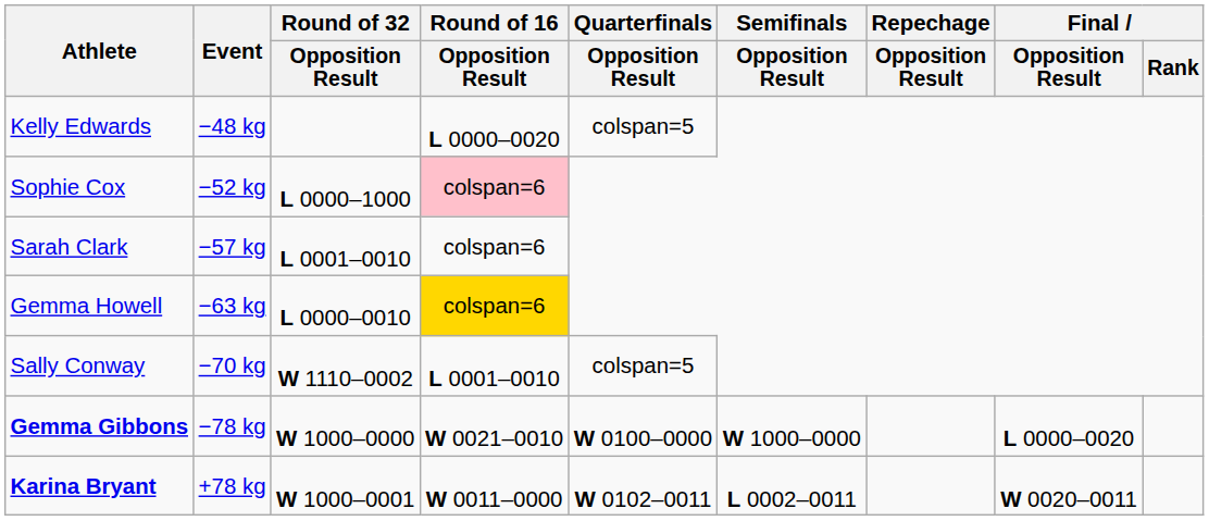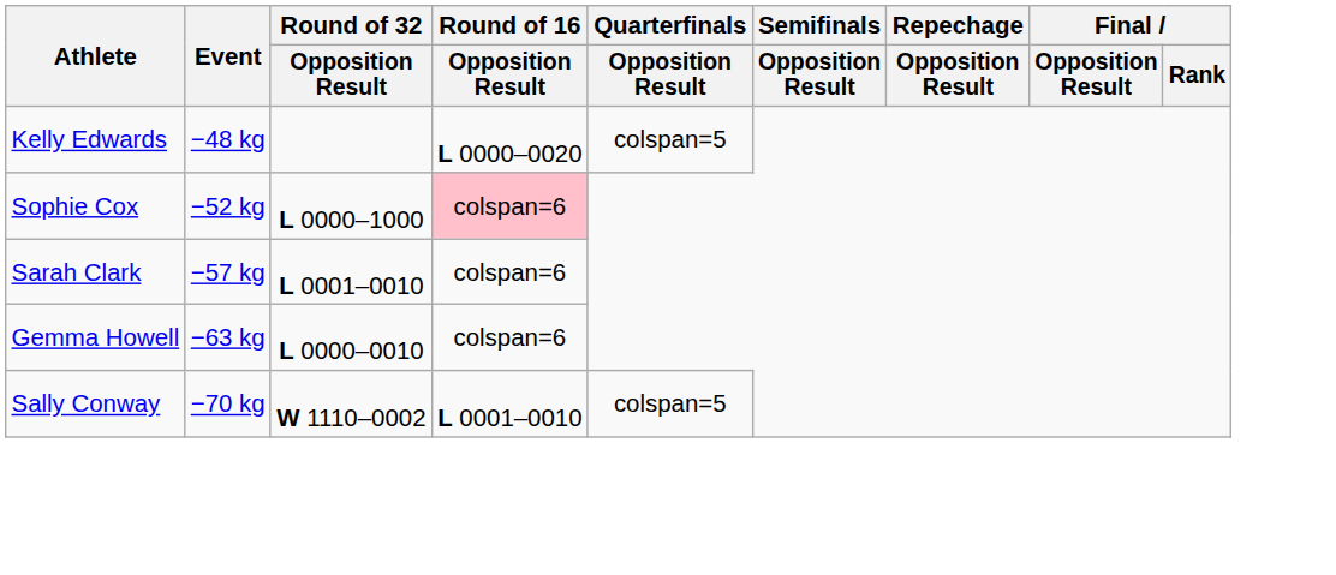Gemma Howell | Round of 16 / Opposition Result: gold background -> no background
- row: Gemma Gibbons | −78 kg | W 1000–0000 | W 0021–0010 | W 0100–0000 | W 1000–0000 | L 0000–0020
- row: Karina Bryant | +78 kg | W 1000–0001 | W 0011–0000 | W 0102–0011 | L 0002–0011 | W 0020–0011
